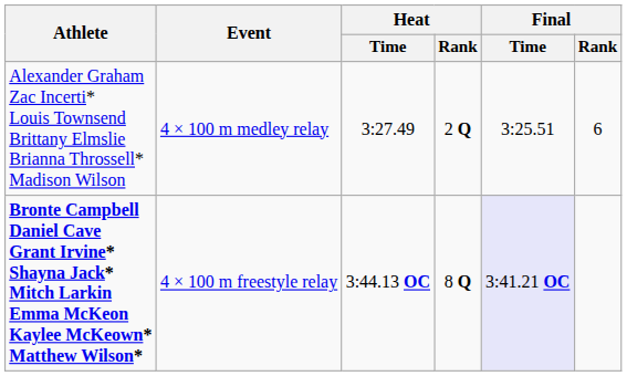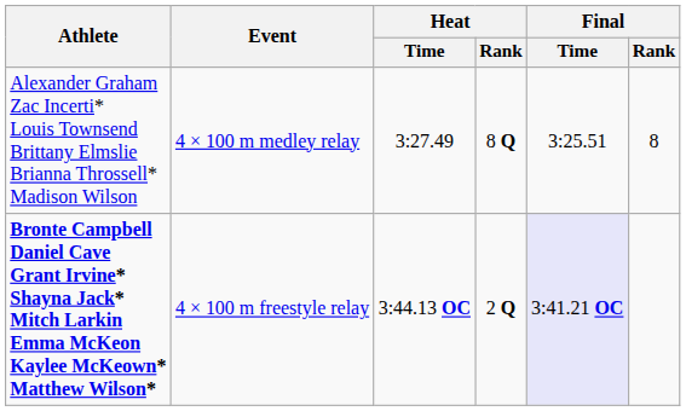row 3 | Heat / Rank: 2 Q -> 8 Q
row 3 | Final / Rank: 6 -> 8
row 4 | Heat / Rank: 8 Q -> 2 Q
